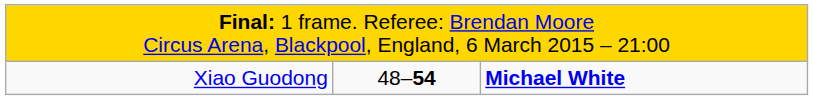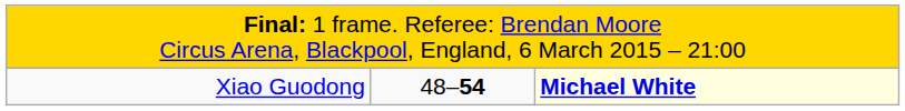Xiao Guodong | column 3: no background -> lightyellow background
